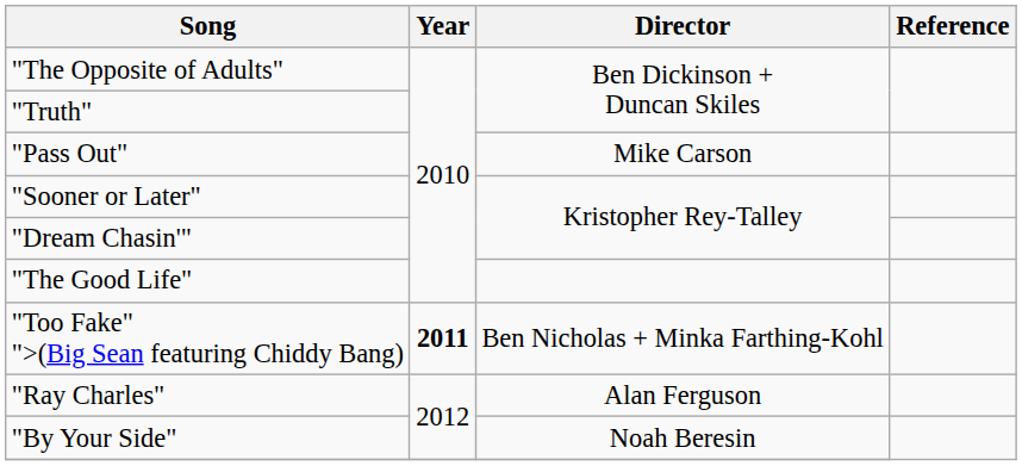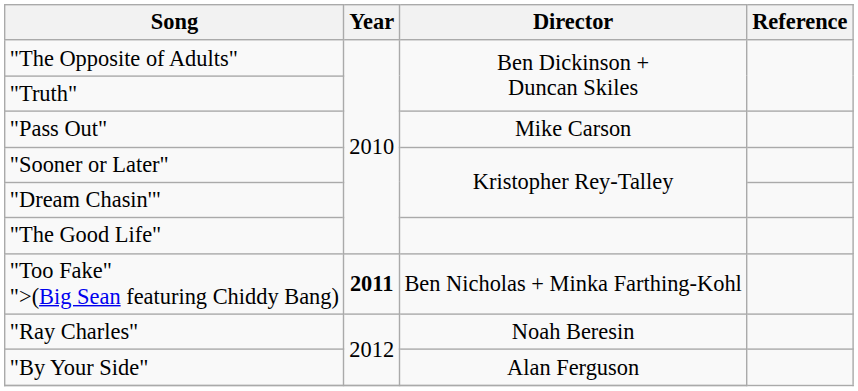"Ray Charles" | Director: Alan Ferguson -> Noah Beresin
"By Your Side" | Director: Noah Beresin -> Alan Ferguson
